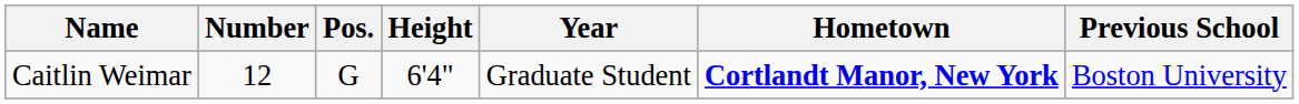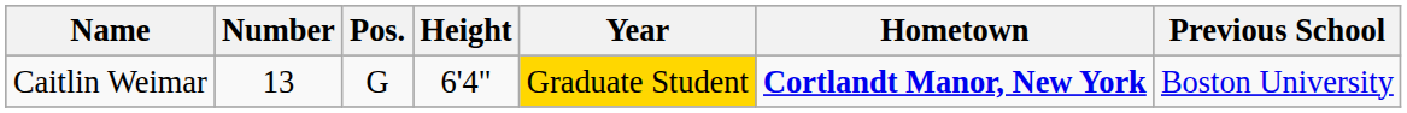Caitlin Weimar | Number: 12 -> 13
Caitlin Weimar | Year: no background -> gold background
